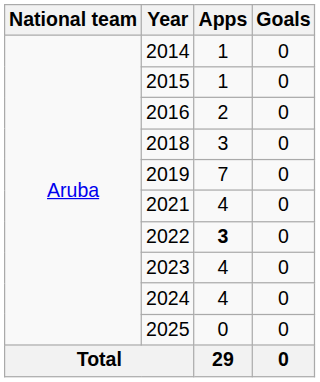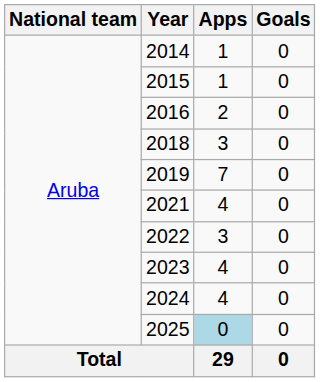2022 | Apps: bold -> normal
2025 | Apps: no background -> lightblue background
